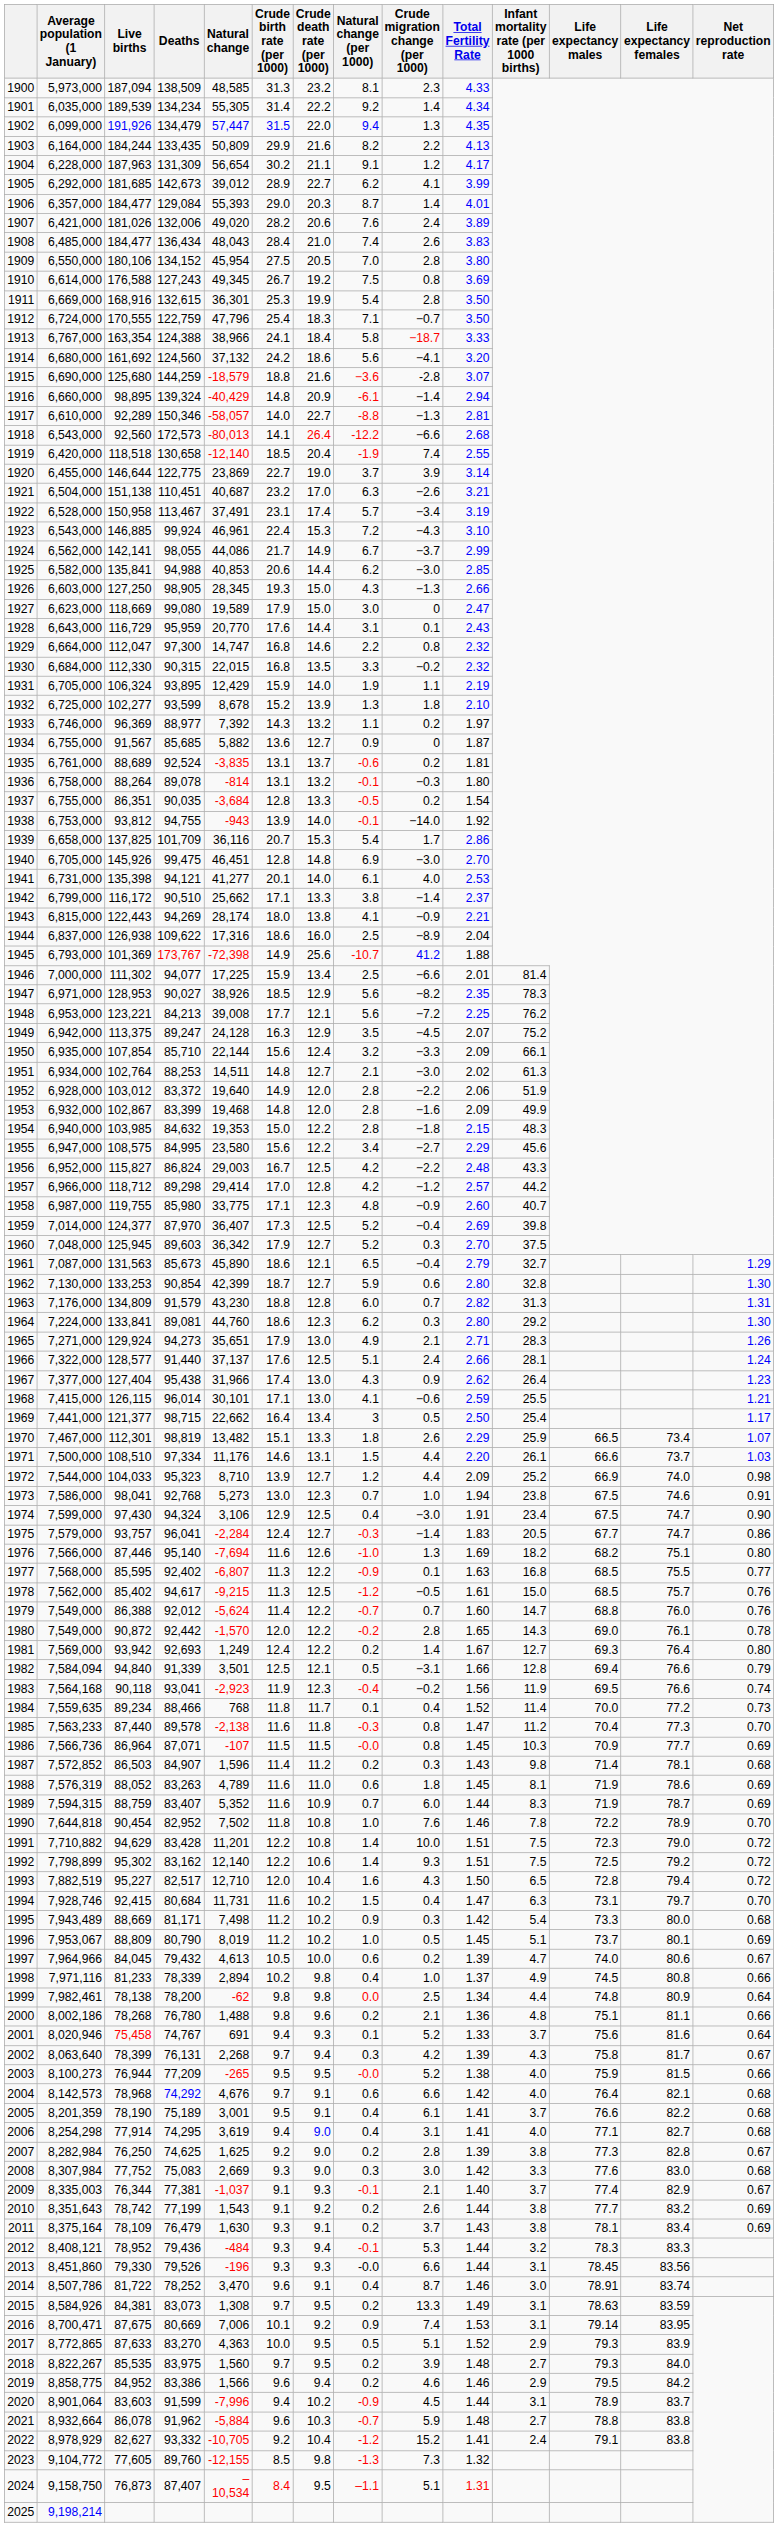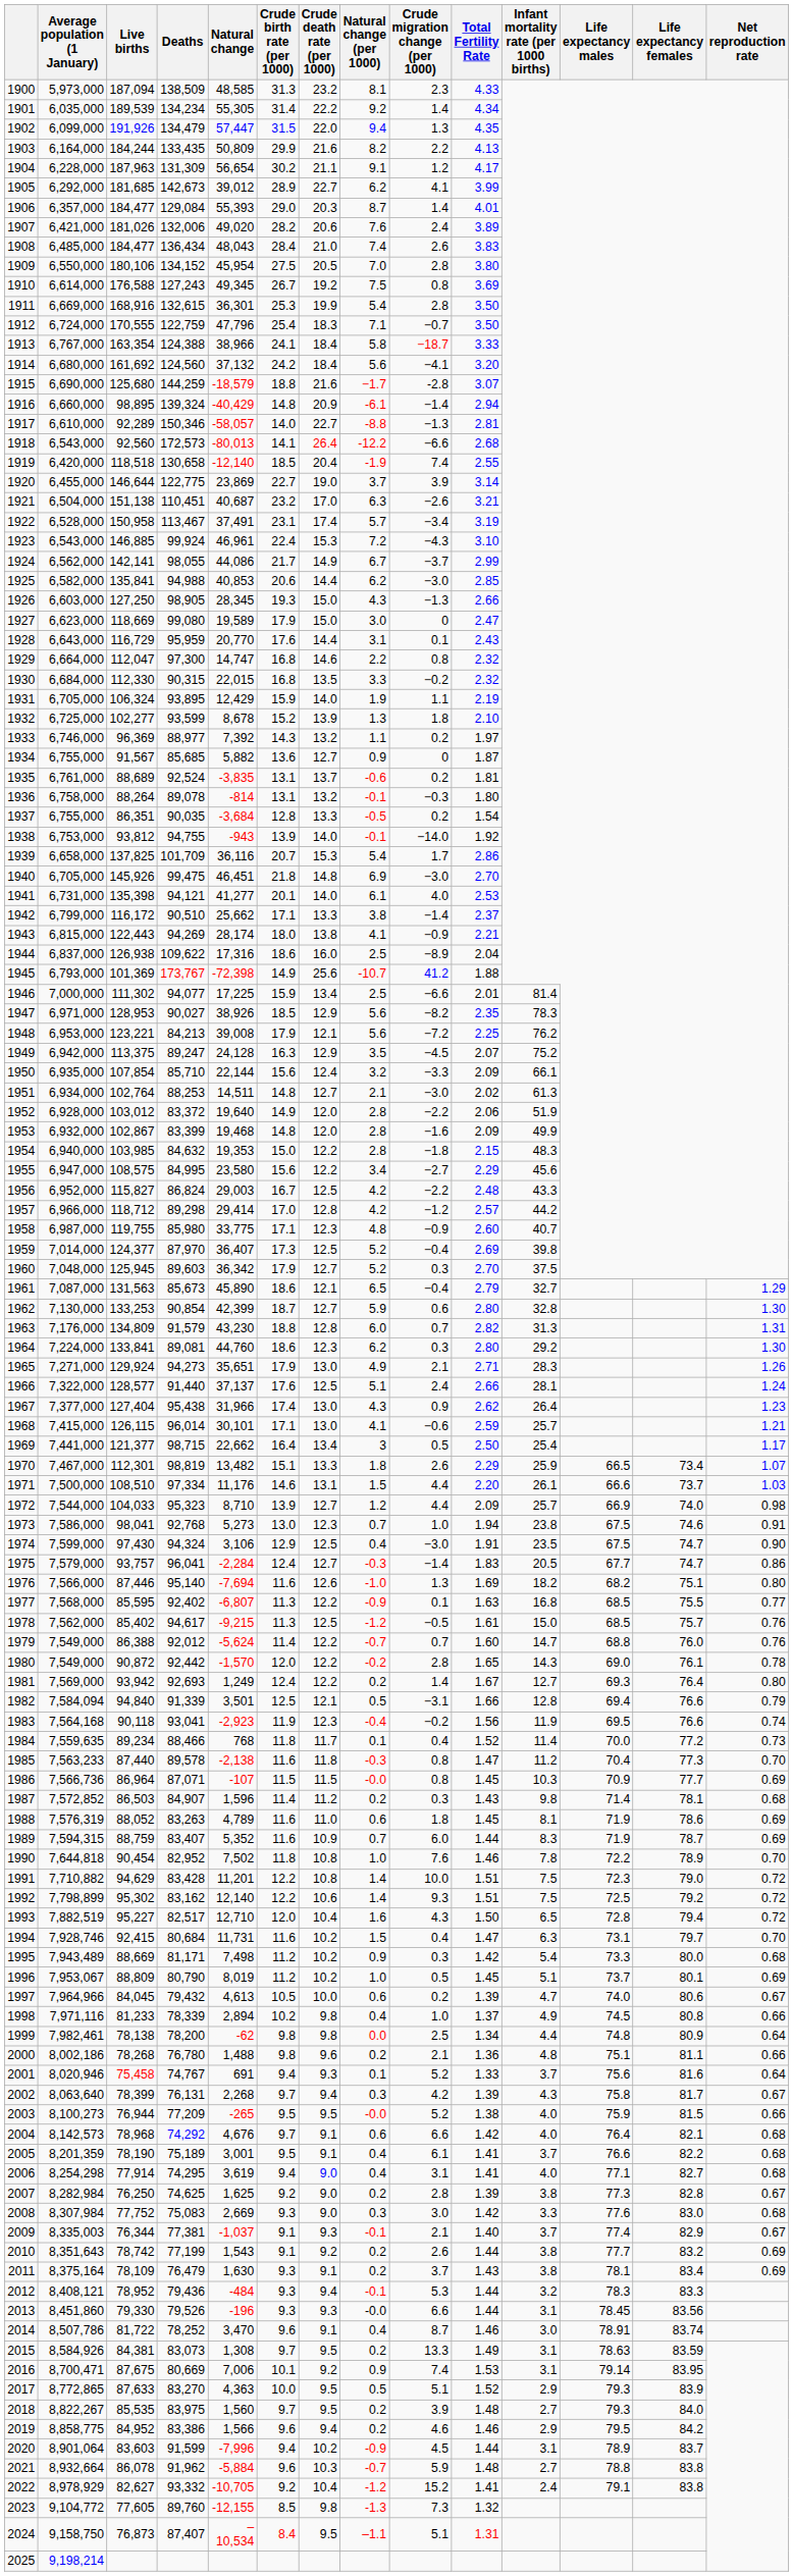1914 | Crude death rate (per 1000): 18.6 -> 18.4
1915 | Natural change (per 1000): −3.6 -> −1.7
1940 | Crude birth rate (per 1000): 12.8 -> 21.8
1948 | Crude birth rate (per 1000): 17.7 -> 17.9
1968 | Infant mortality rate (per 1000 births): 25.5 -> 25.7
1972 | Infant mortality rate (per 1000 births): 25.2 -> 25.7
1974 | Infant mortality rate (per 1000 births): 23.4 -> 23.5
